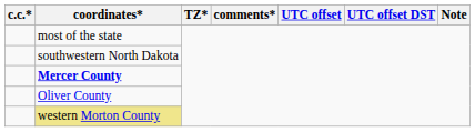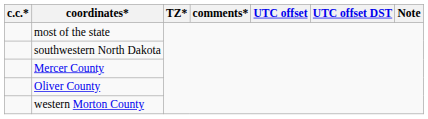Mercer County | coordinates*: bold -> normal
western Morton County | coordinates*: khaki background -> no background
